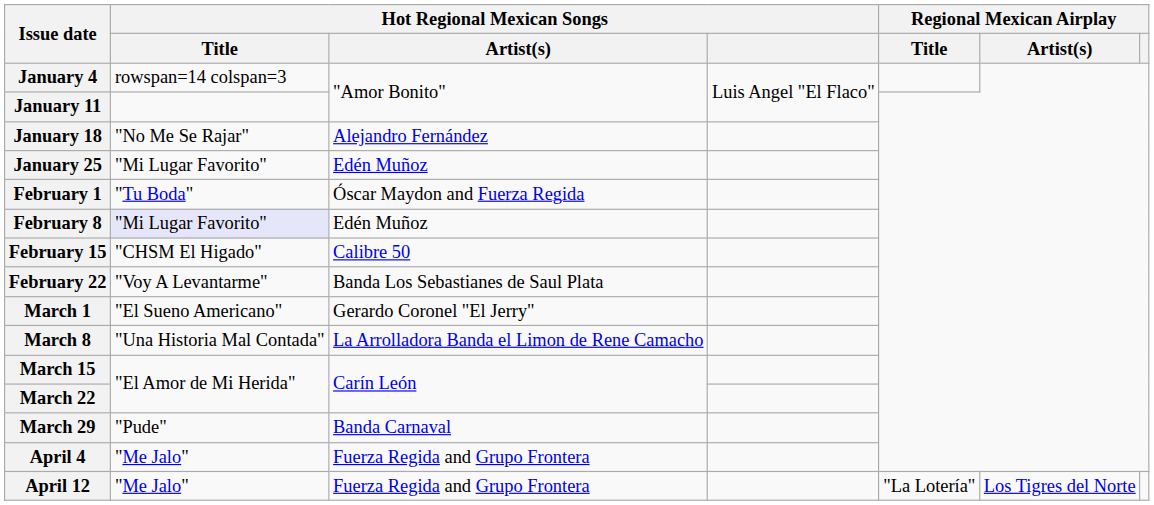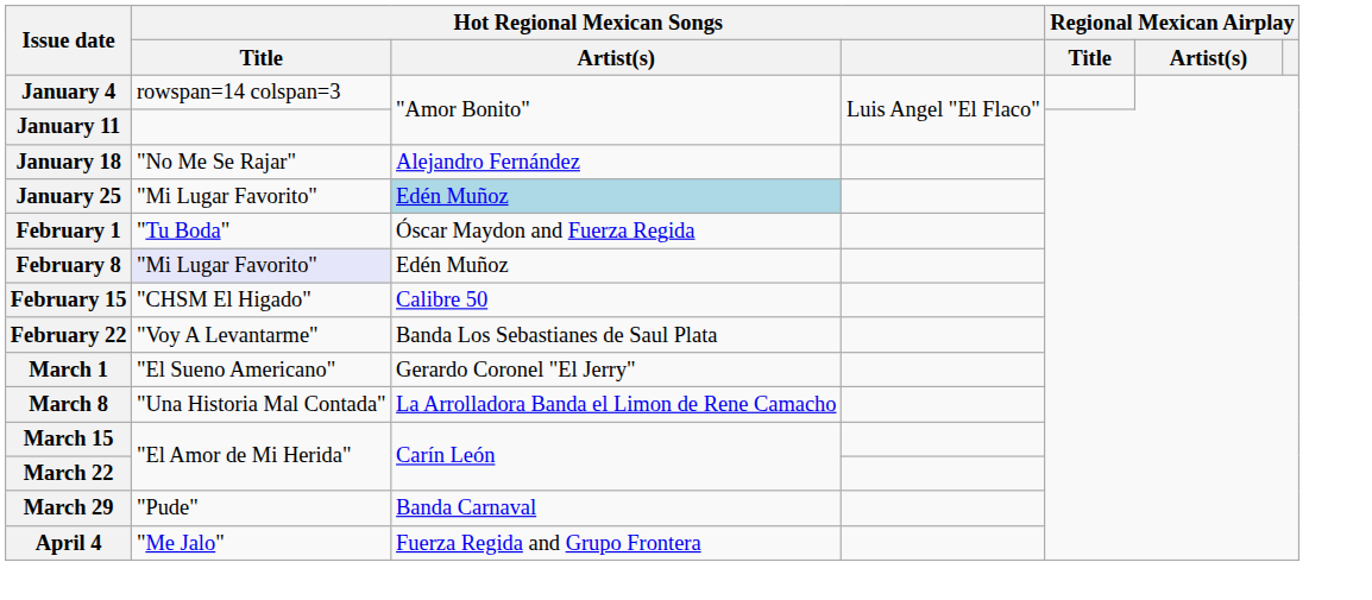January 25 | Hot Regional Mexican Songs / Artist(s): no background -> lightblue background
- row: April 12 | "Me Jalo" | Fuerza Regida and Grupo Frontera | "La Lotería" | Los Tigres del Norte
